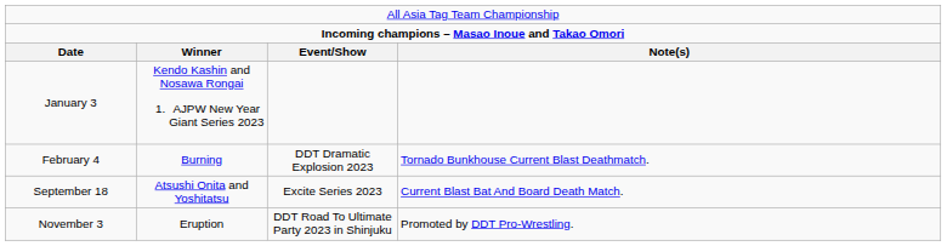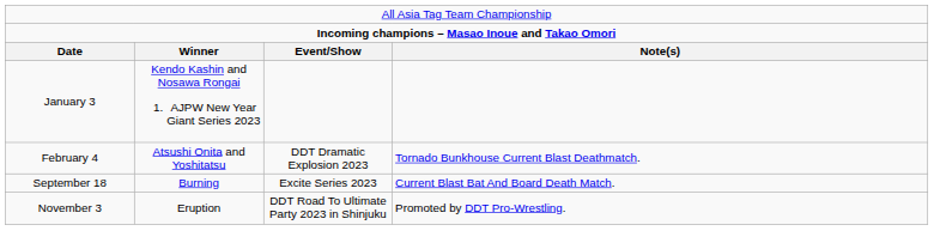February 4 | column 2: Burning -> Atsushi Onita and Yoshitatsu
September 18 | column 2: Atsushi Onita and Yoshitatsu -> Burning
